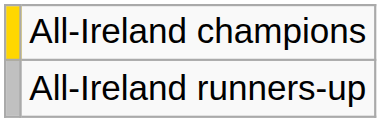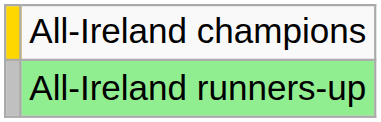row 2 | column 2: no background -> lightgreen background
